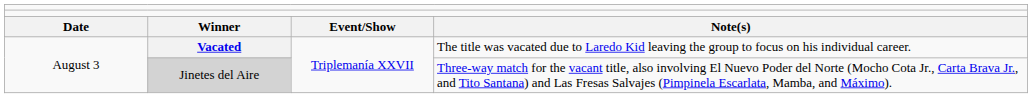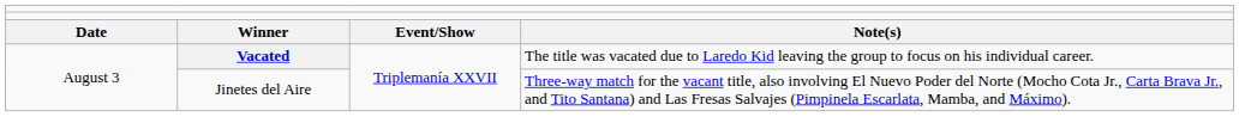Jinetes del Aire | column 2: lightgrey background -> no background
